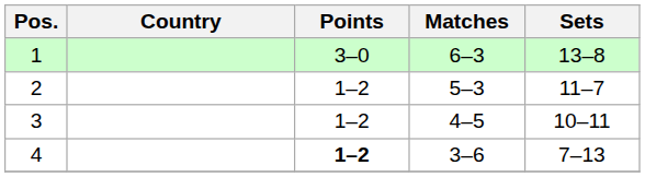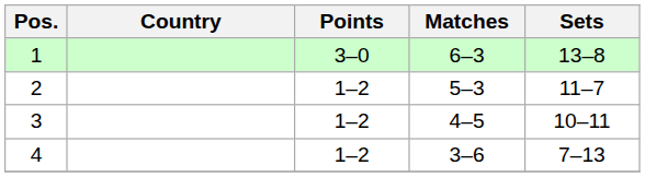4 | Points: bold -> normal
